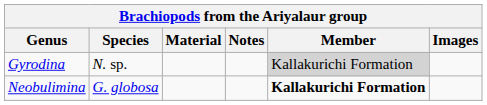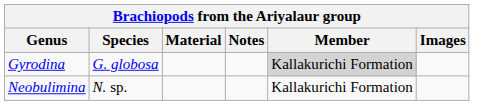Gyrodina | Species: N. sp. -> G. globosa
Neobulimina | Species: G. globosa -> N. sp.
Neobulimina | Member: bold -> normal
